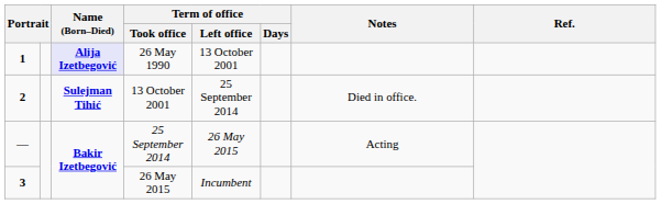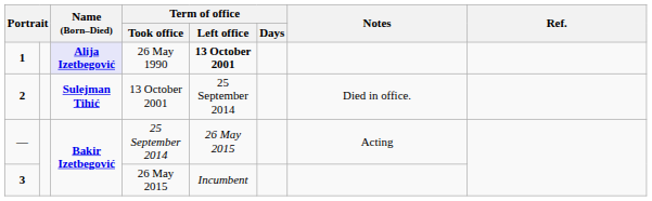26 May 1990 | Term of office / Left office: normal -> bold
